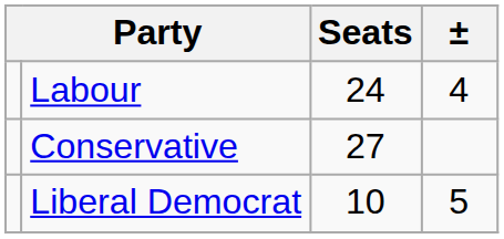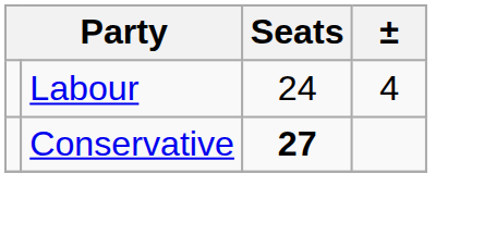Conservative | Seats: normal -> bold
- row: Liberal Democrat | 10 | 5
